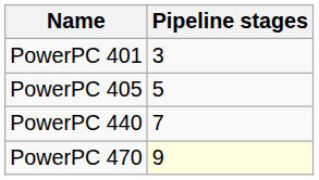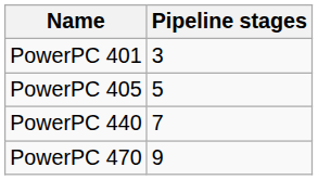PowerPC 470 | Pipeline stages: lightyellow background -> no background
